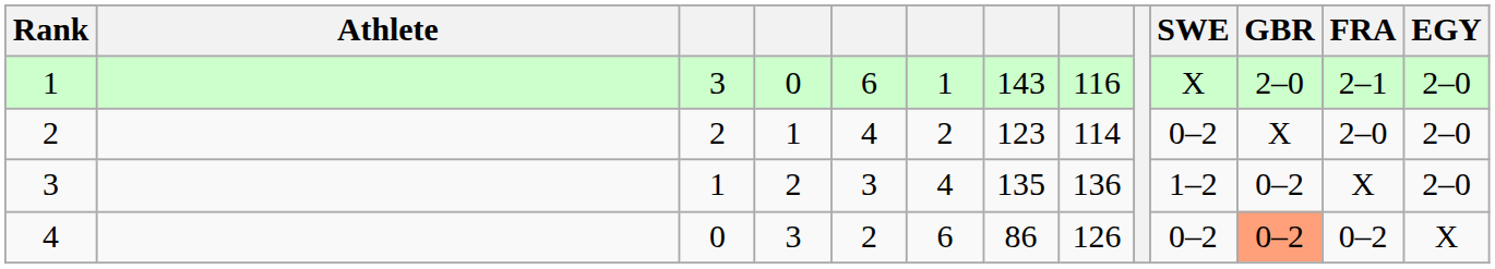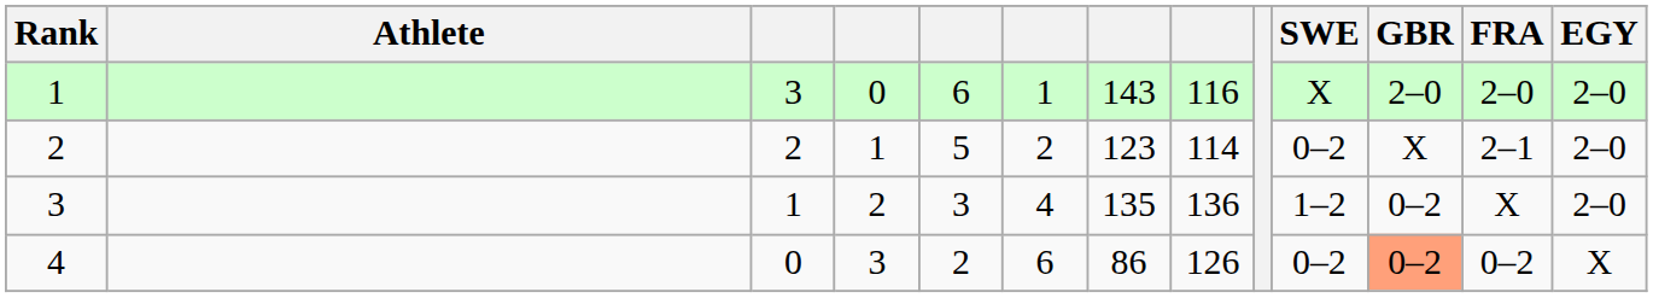row 2 | FRA: 2–1 -> 2–0
row 3 | column 5: 4 -> 5
row 3 | FRA: 2–0 -> 2–1
